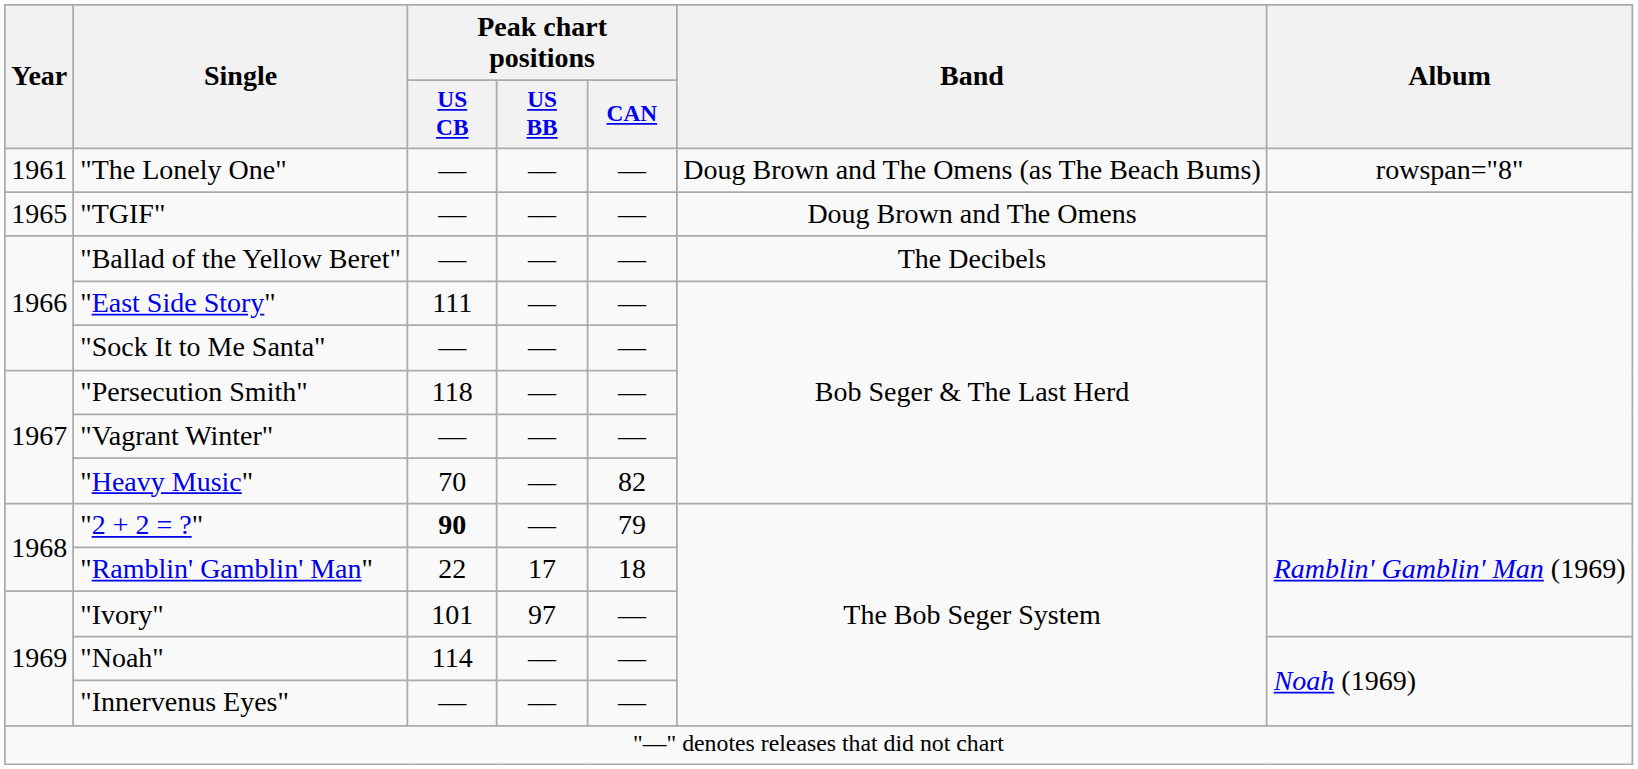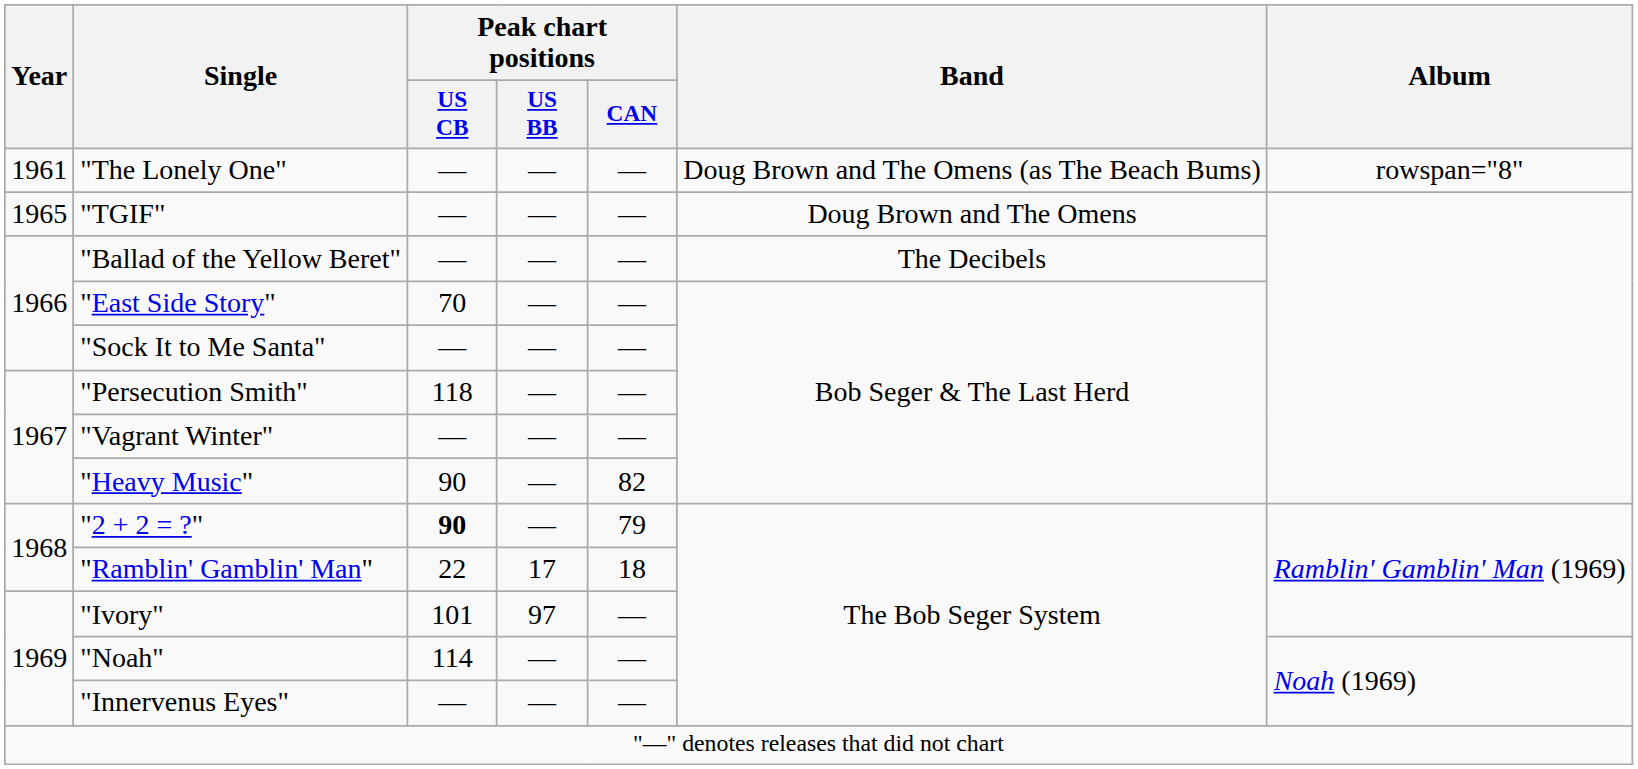"East Side Story" | Peak chart positions / US CB: 111 -> 70
"Heavy Music" | Peak chart positions / US CB: 70 -> 90
